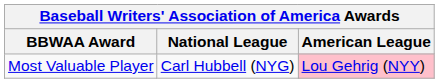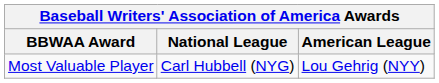Most Valuable Player | American League: pink background -> no background
